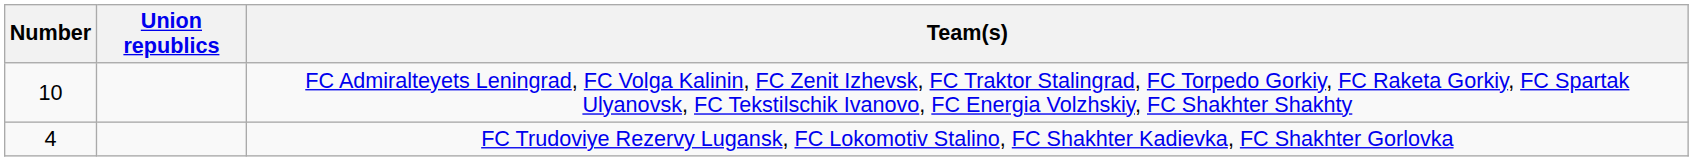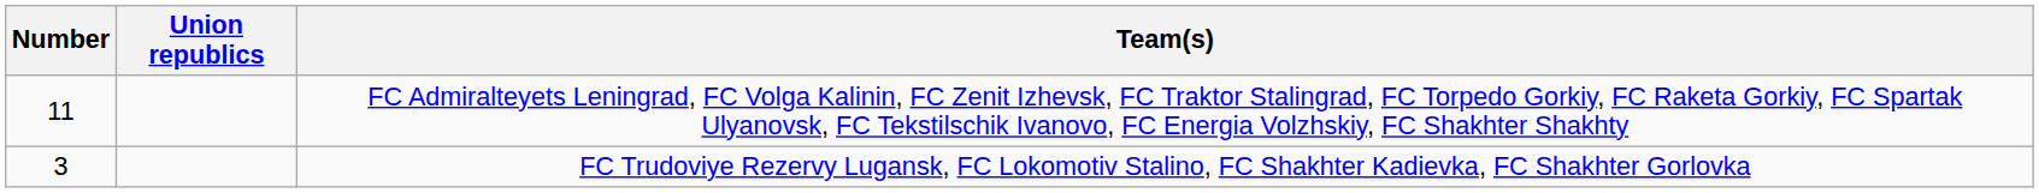row 2 | Number: 10 -> 11
row 3 | Number: 4 -> 3
